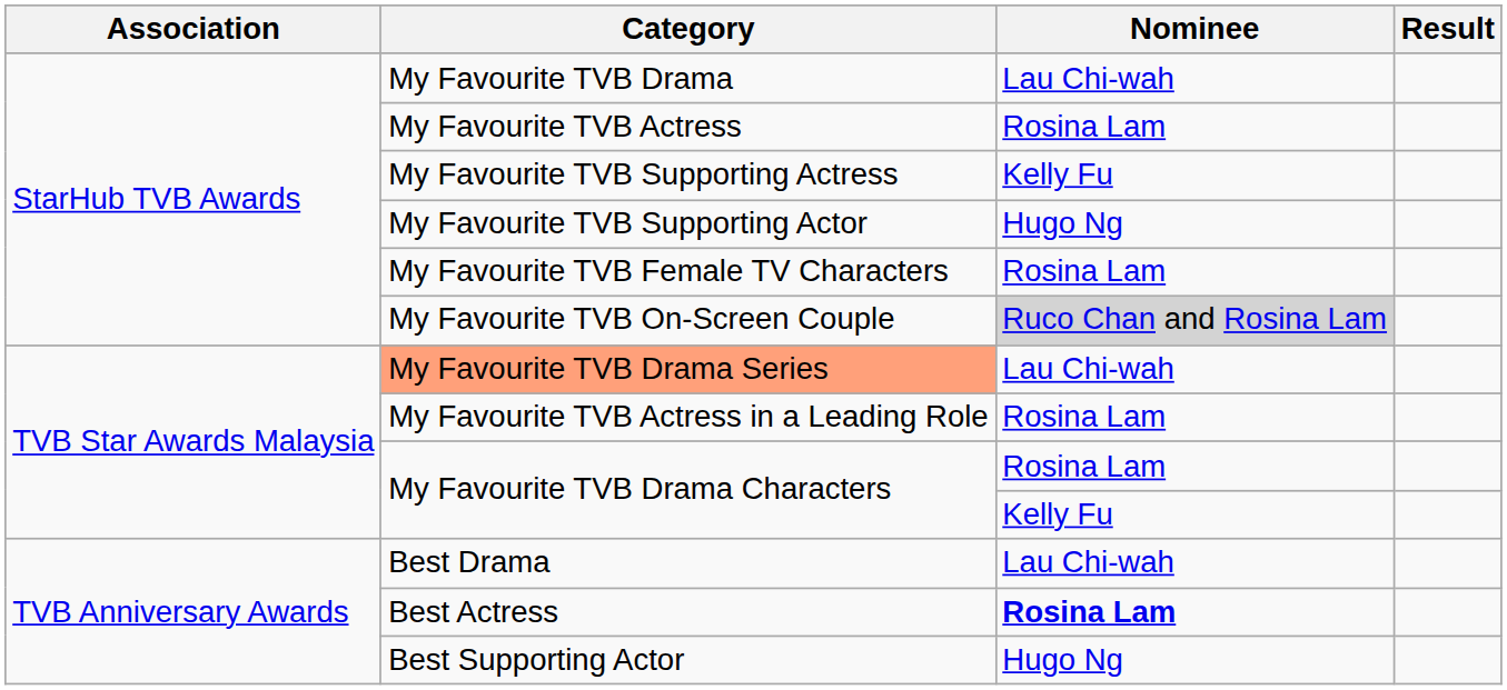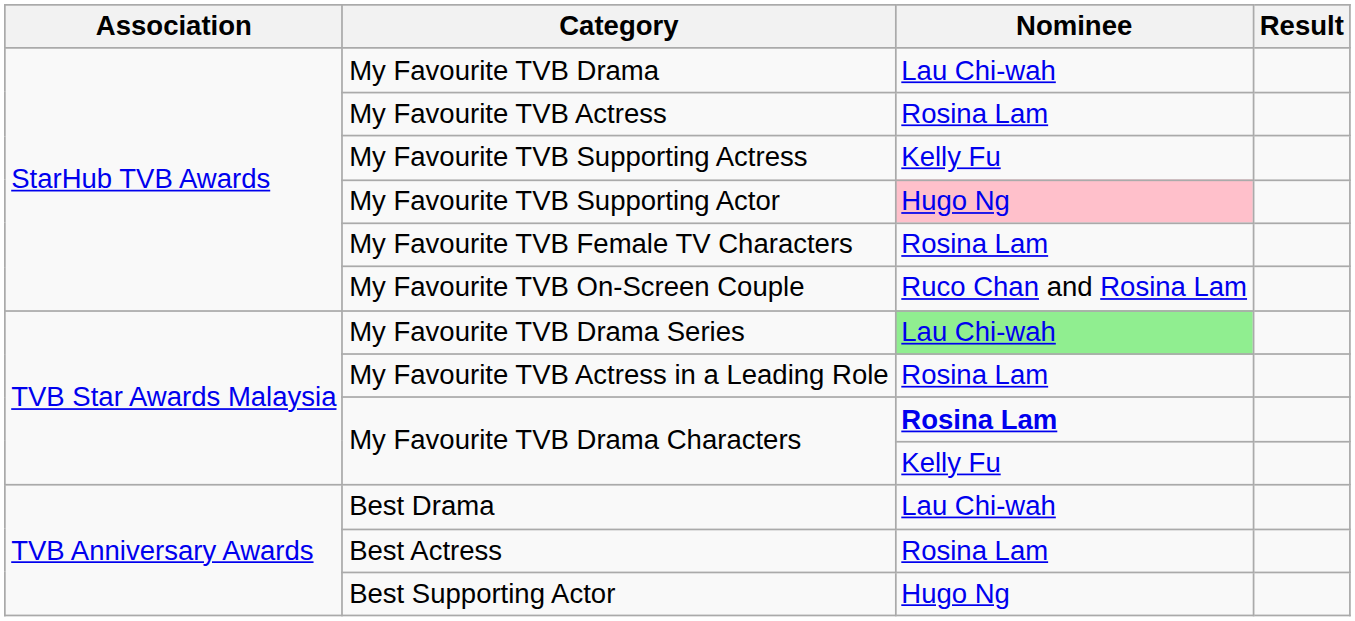My Favourite TVB Supporting Actor | Nominee: no background -> pink background
My Favourite TVB On-Screen Couple | Nominee: lightgrey background -> no background
My Favourite TVB Drama Series | Category: lightsalmon background -> no background
My Favourite TVB Drama Series | Nominee: no background -> lightgreen background
My Favourite TVB Drama Characters / Rosina Lam | Nominee: normal -> bold
Best Actress | Nominee: bold -> normal
